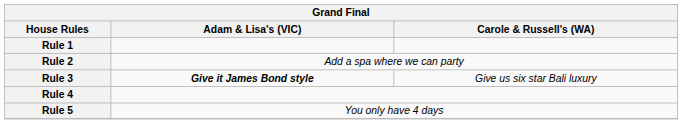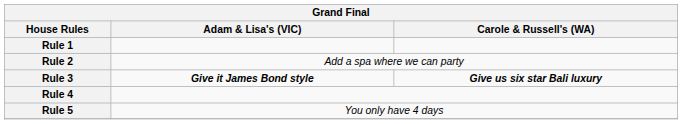Rule 3 | Carole & Russell's (WA): normal -> bold
